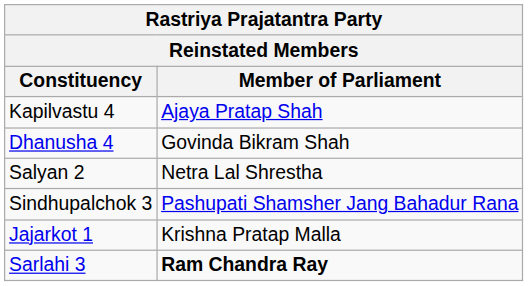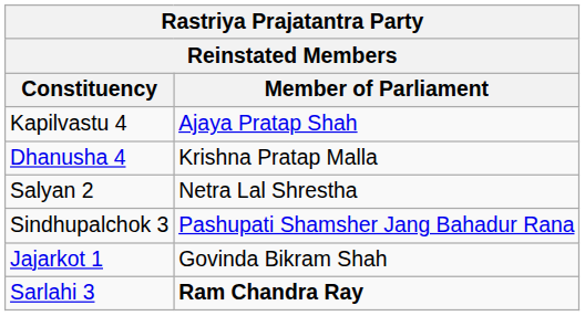Dhanusha 4 | Member of Parliament: Govinda Bikram Shah -> Krishna Pratap Malla
Jajarkot 1 | Member of Parliament: Krishna Pratap Malla -> Govinda Bikram Shah
